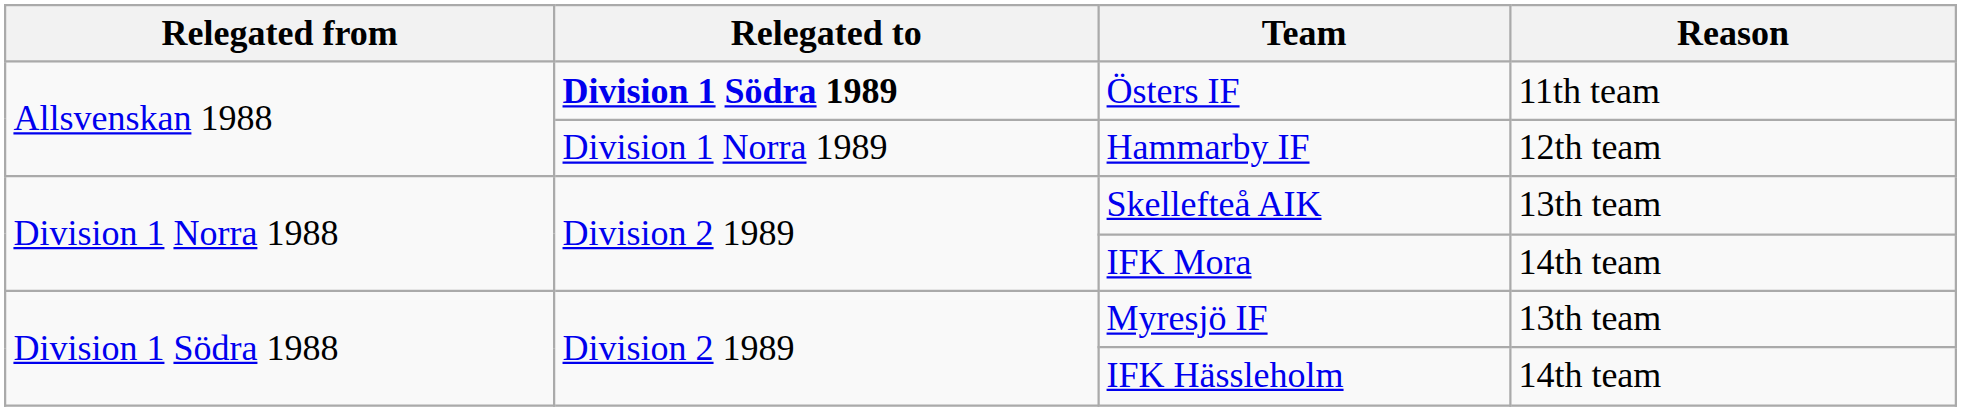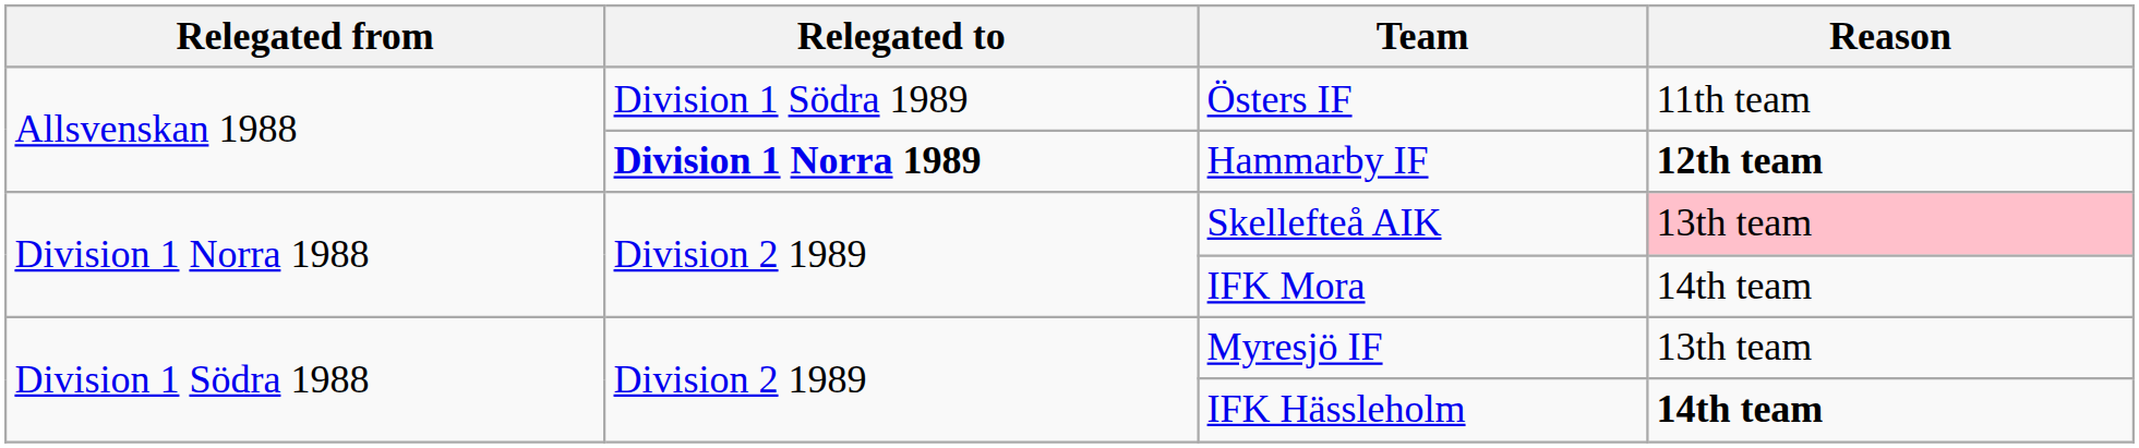Östers IF | Relegated to: bold -> normal
Hammarby IF | Relegated to: normal -> bold
Hammarby IF | Reason: normal -> bold
Skellefteå AIK | Reason: no background -> pink background
IFK Hässleholm | Reason: normal -> bold
